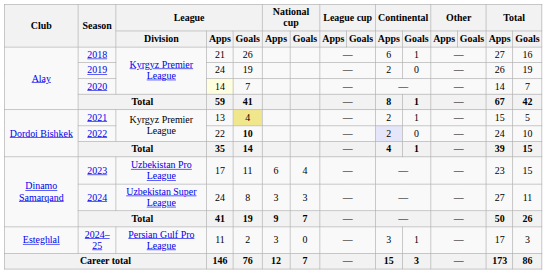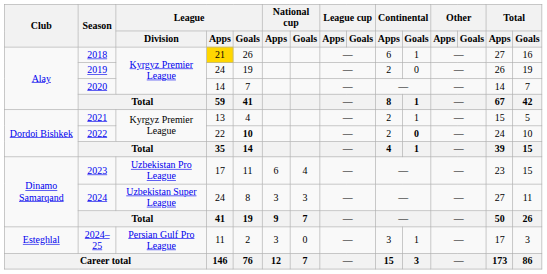2018 | League / Apps: no background -> gold background
2020 | League / Apps: lightyellow background -> no background
2021 | League / Goals: khaki background -> no background
2022 | Continental / Apps: lavender background -> no background
2022 | Continental / Goals: normal -> bold
